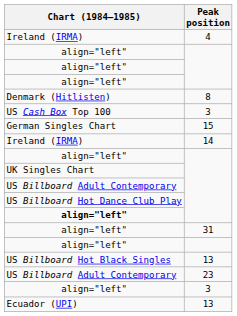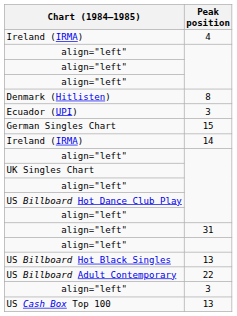row 7 | Chart (1984–1985): US Cash Box Top 100 -> Ecuador (UPI)
row 12 | Chart (1984–1985): US Billboard Adult Contemporary -> align="left"
row 14 | Chart (1984–1985): bold -> normal
row 18 | Peak position: 23 -> 22
row 20 | Chart (1984–1985): Ecuador (UPI) -> US Cash Box Top 100
